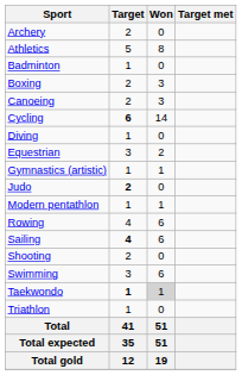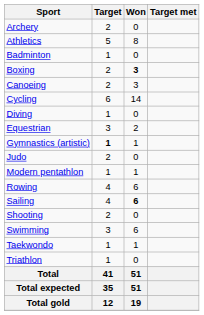Boxing | Won: normal -> bold
Cycling | Target: bold -> normal
Gymnastics (artistic) | Target: normal -> bold
Judo | Target: bold -> normal
Sailing | Target: bold -> normal
Sailing | Won: normal -> bold
Taekwondo | Target: bold -> normal
Taekwondo | Won: lightgrey background -> no background
